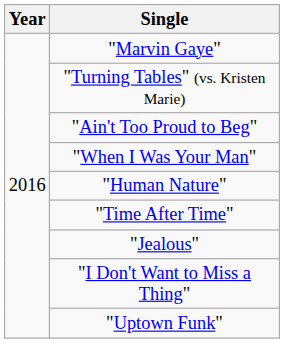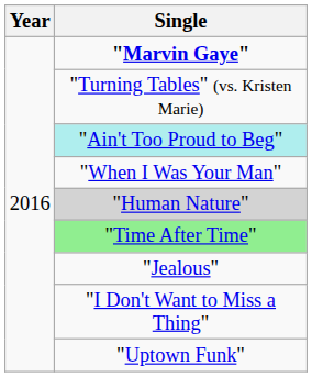"Marvin Gaye" | Single: normal -> bold
"Ain't Too Proud to Beg" | Single: no background -> paleturquoise background
"Human Nature" | Single: no background -> lightgrey background
"Time After Time" | Single: no background -> lightgreen background
